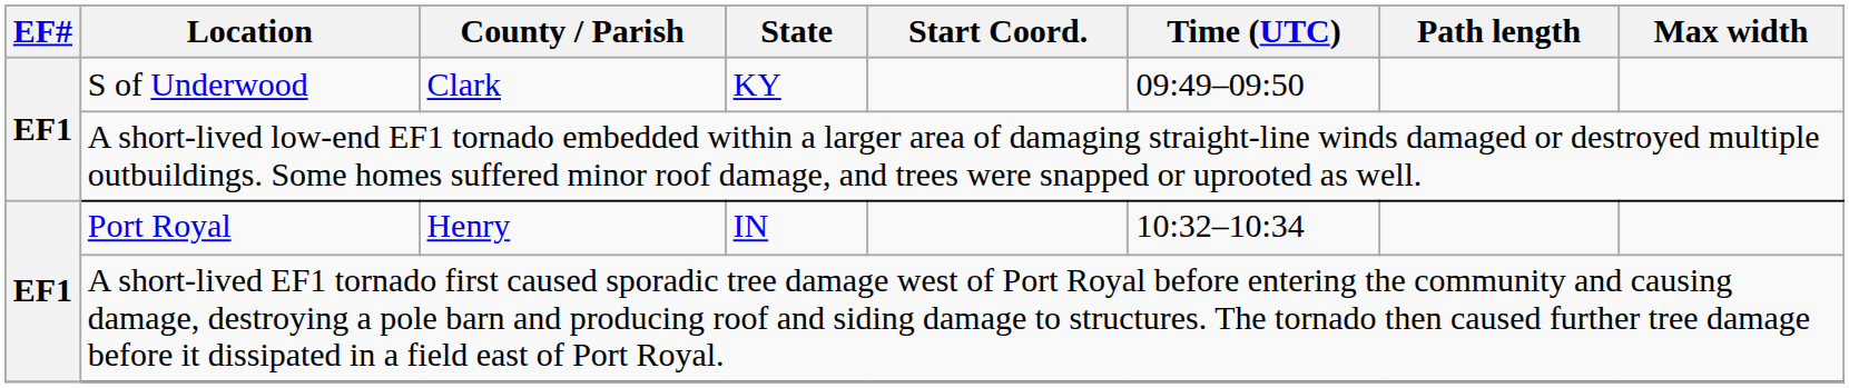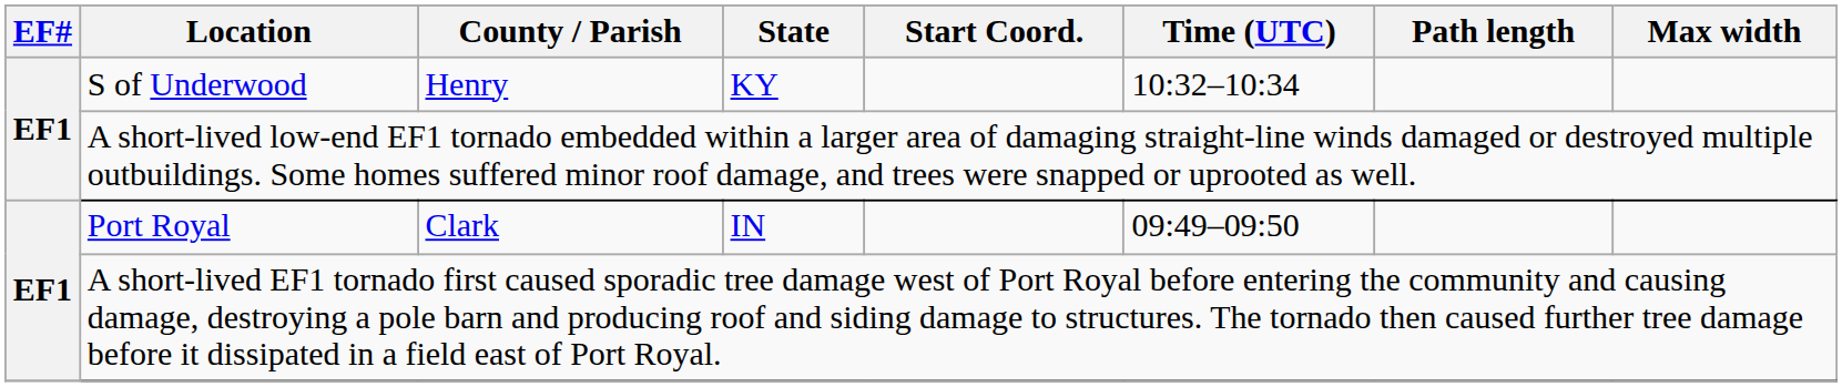S of Underwood | County / Parish: Clark -> Henry
S of Underwood | Time (UTC): 09:49–09:50 -> 10:32–10:34
Port Royal | County / Parish: Henry -> Clark
Port Royal | Time (UTC): 10:32–10:34 -> 09:49–09:50
